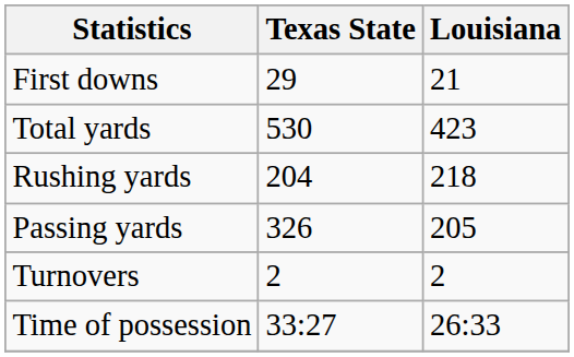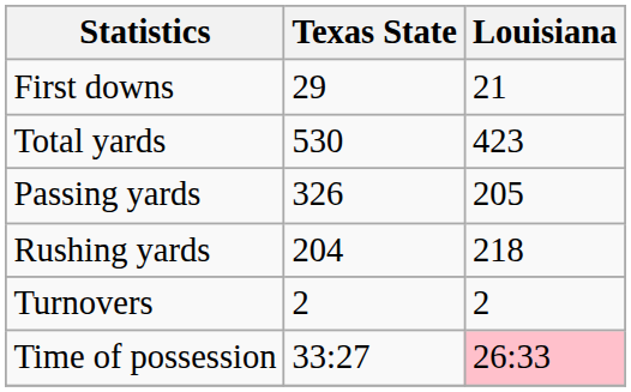rows swapped: Rushing yards <-> Passing yards
Time of possession | Louisiana: no background -> pink background
